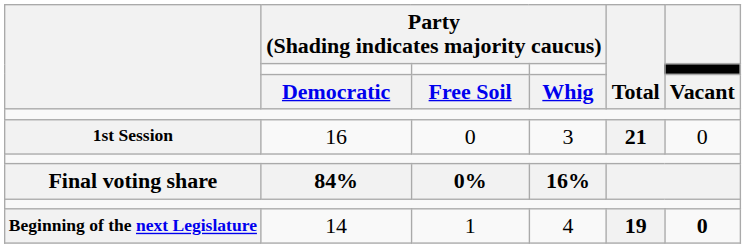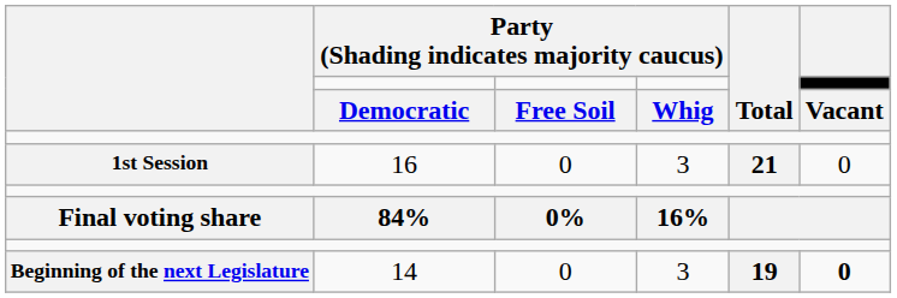Beginning of the next Legislature | column 3: 1 -> 0
Beginning of the next Legislature | column 4: 4 -> 3
